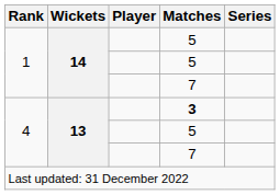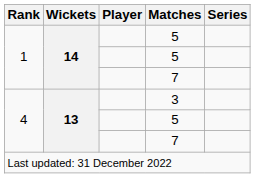3 | Matches: bold -> normal
